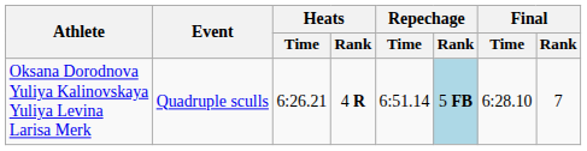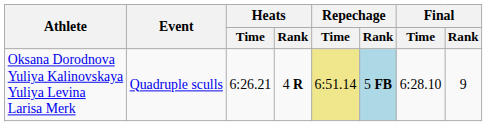row 3 | Repechage / Time: no background -> khaki background
row 3 | Final / Rank: 7 -> 9
